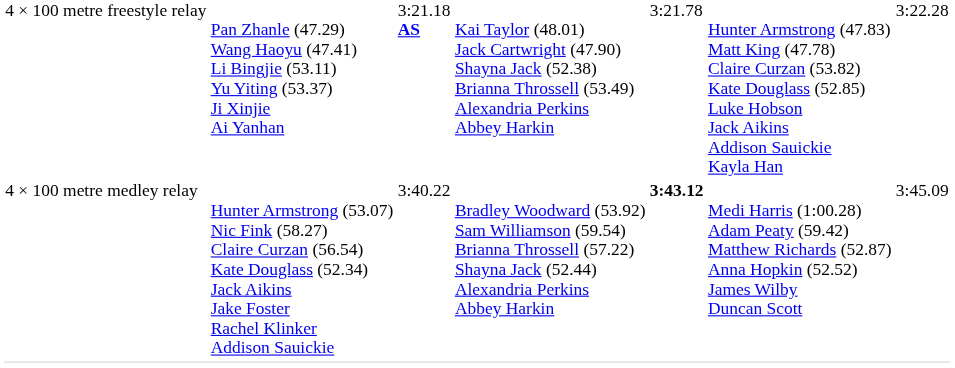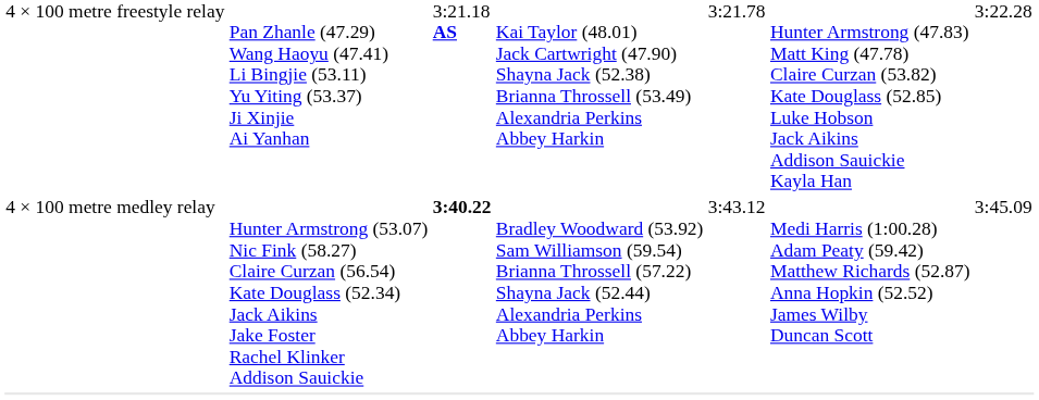4 × 100 metre medley relay | column 3: normal -> bold
4 × 100 metre medley relay | column 5: bold -> normal
